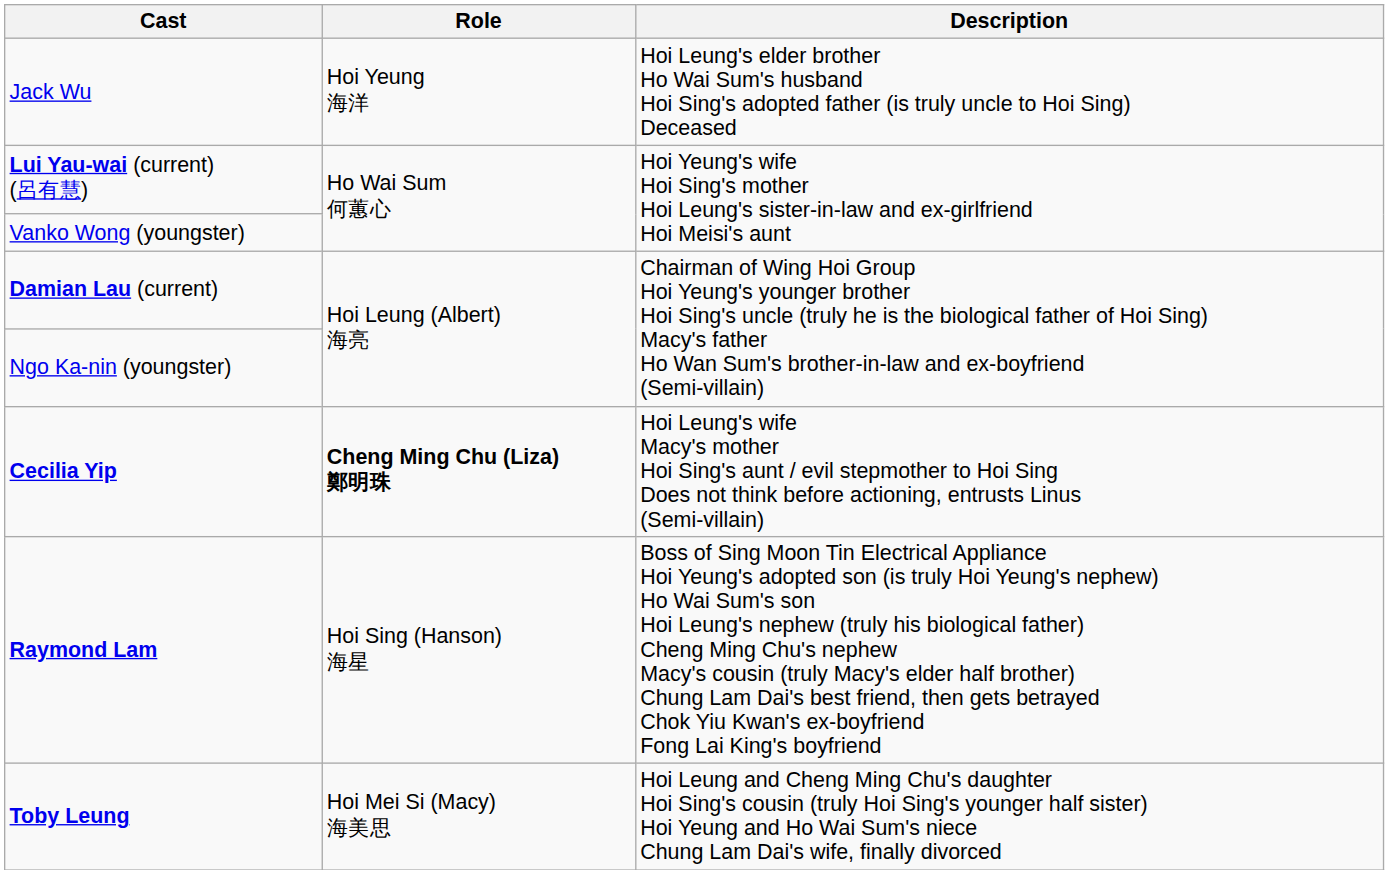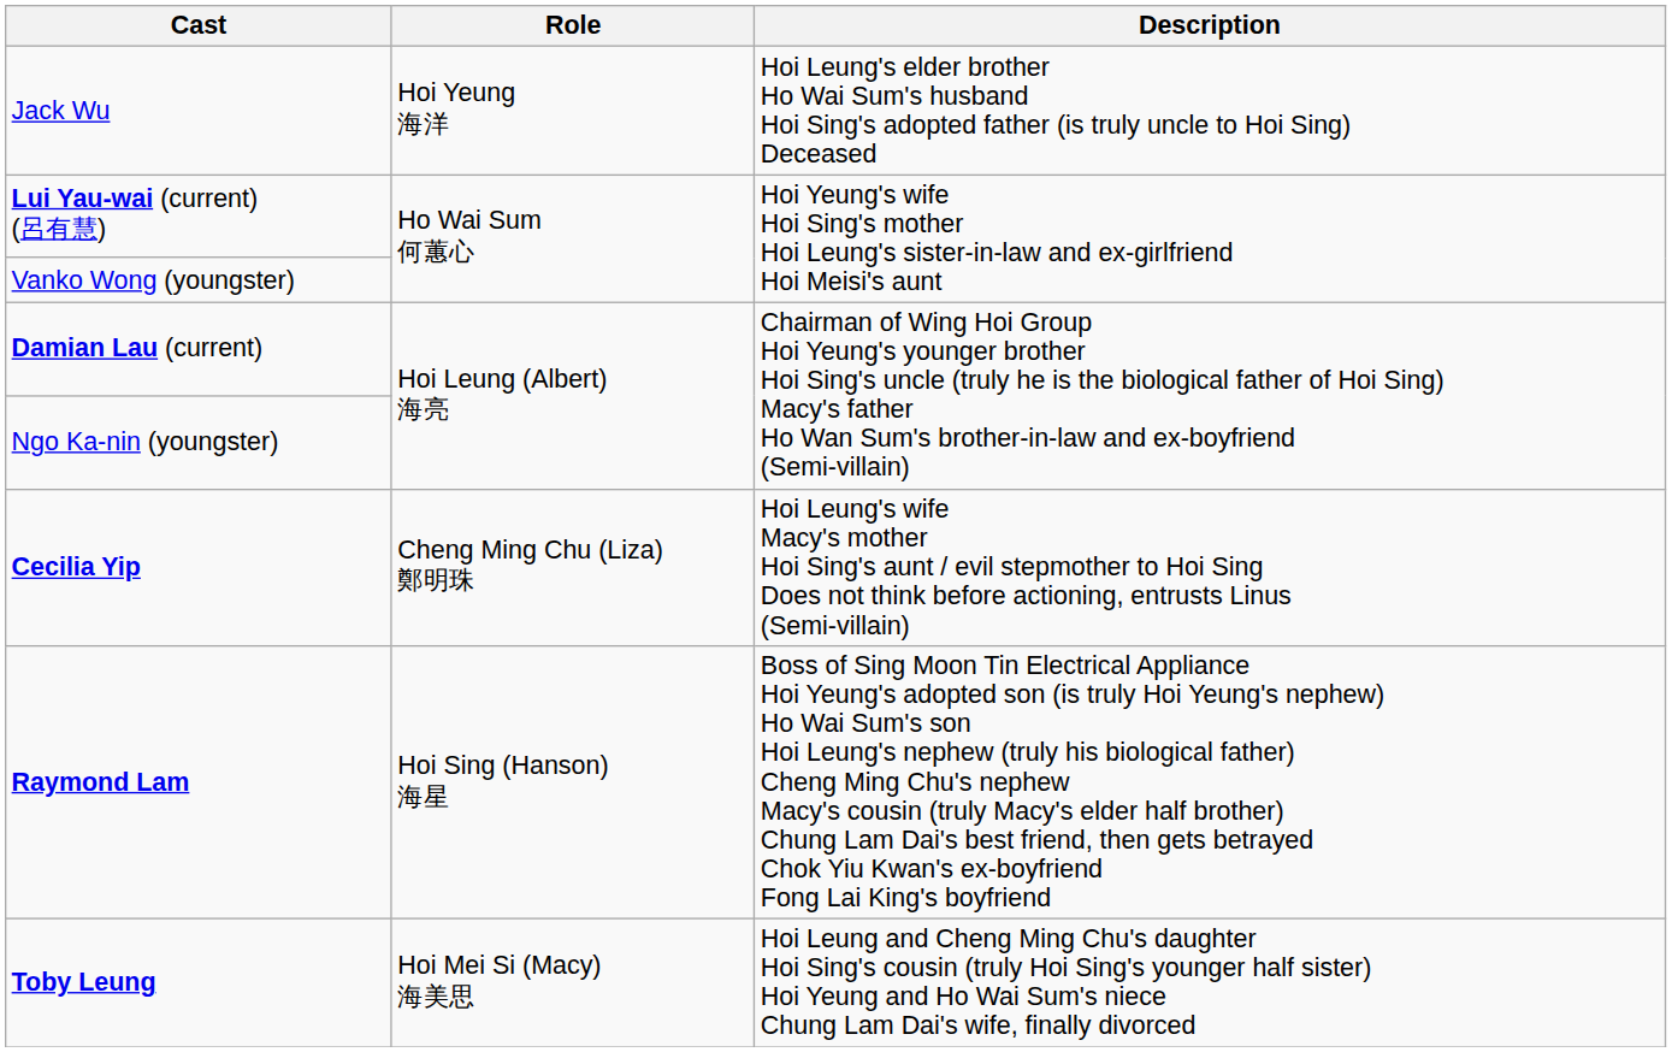Cecilia Yip | Role: bold -> normal
